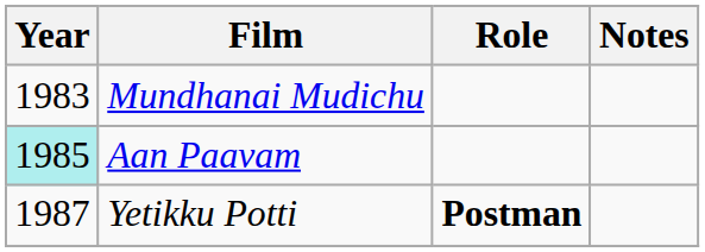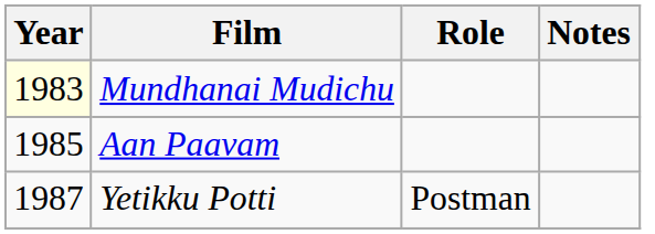Mundhanai Mudichu | Year: no background -> lightyellow background
Aan Paavam | Year: paleturquoise background -> no background
Yetikku Potti | Role: bold -> normal
